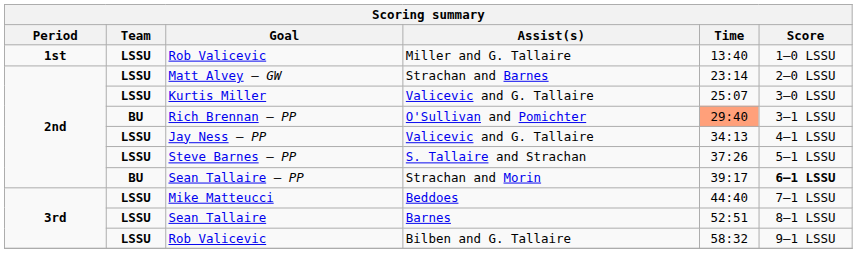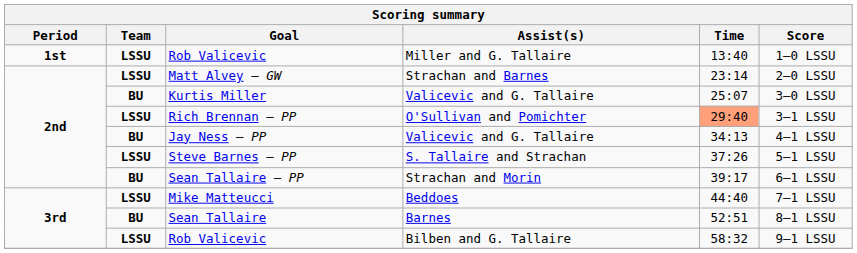Kurtis Miller | Team: LSSU -> BU
Rich Brennan – PP | Team: BU -> LSSU
Jay Ness – PP | Team: LSSU -> BU
Sean Tallaire – PP | Score: bold -> normal
Sean Tallaire | Team: LSSU -> BU
